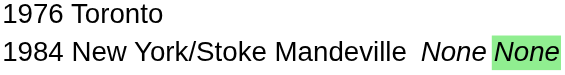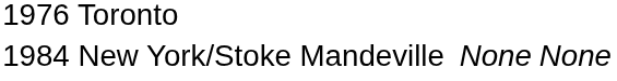1984 New York/Stoke Mandeville | column 3: lightgreen background -> no background
